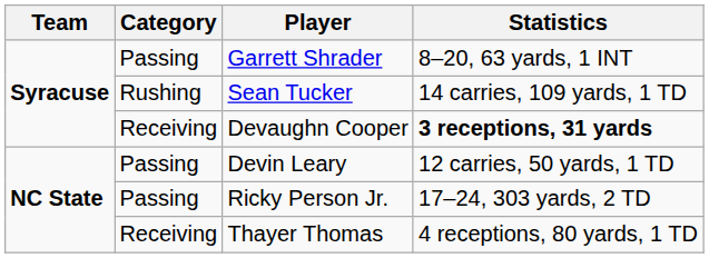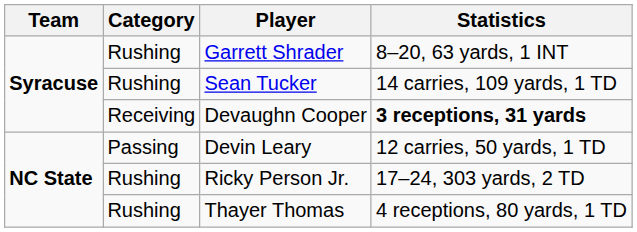Garrett Shrader | Category: Passing -> Rushing
Ricky Person Jr. | Category: Passing -> Rushing
Thayer Thomas | Category: Receiving -> Rushing
